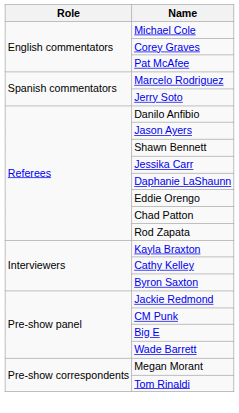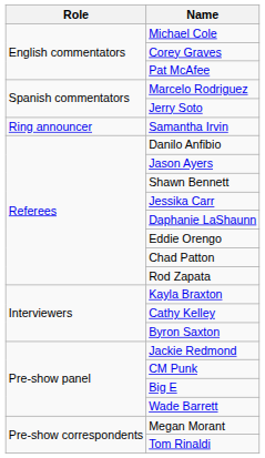+ row: Ring announcer | Samantha Irvin
